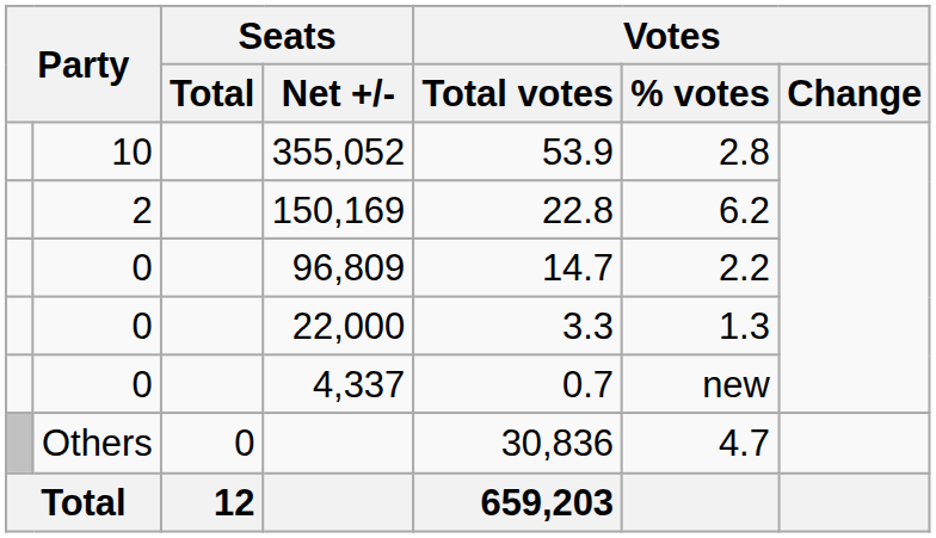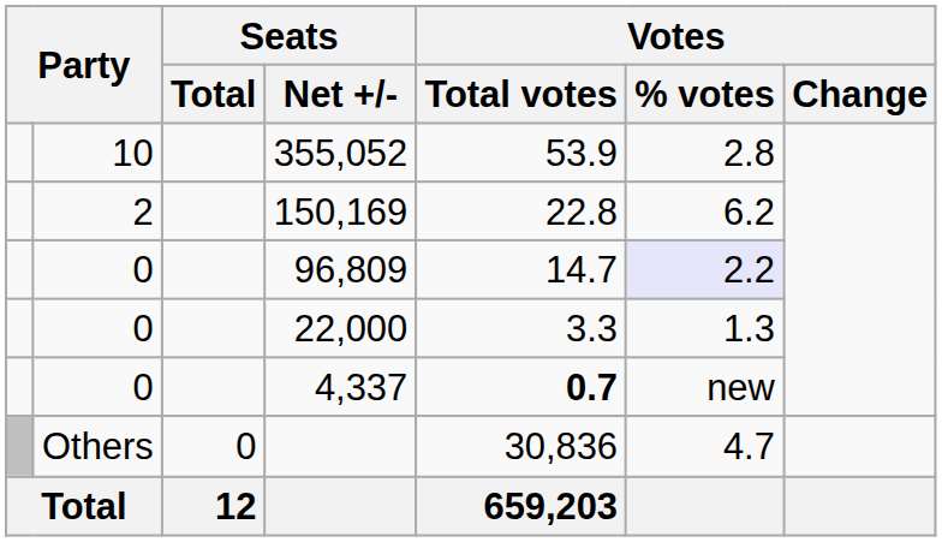96,809 | Votes / % votes: no background -> lavender background
4,337 | Votes / Total votes: normal -> bold
